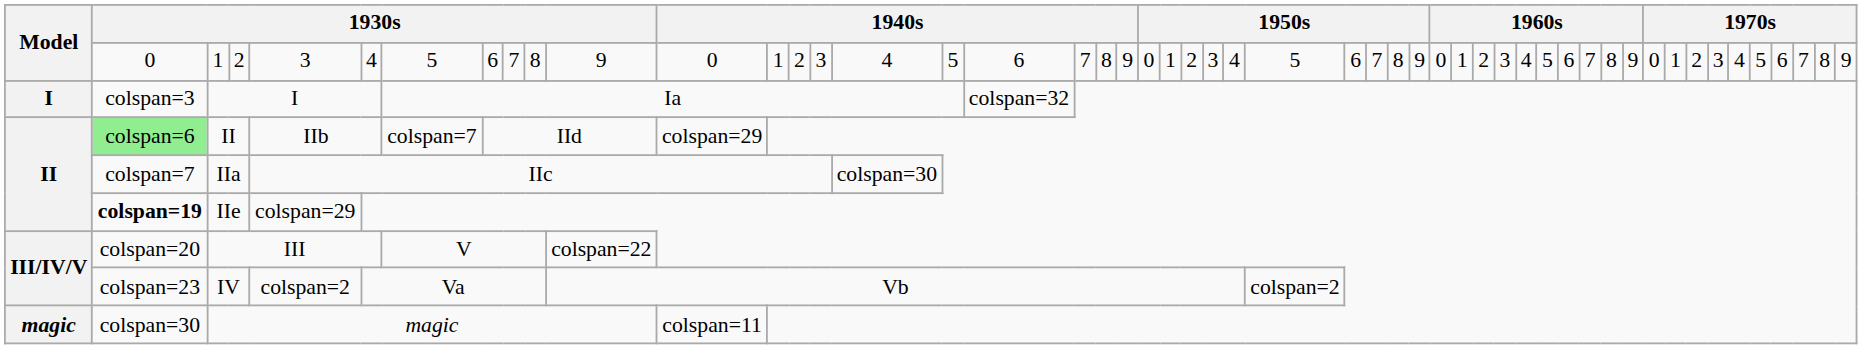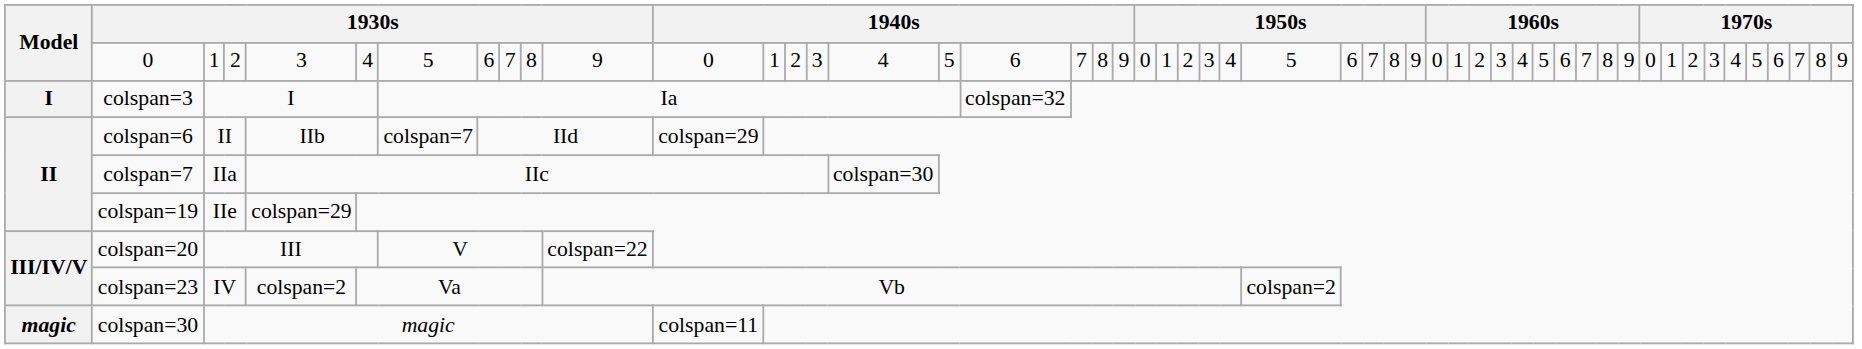colspan=6 | column 2: lightgreen background -> no background
colspan=19 | column 2: bold -> normal
